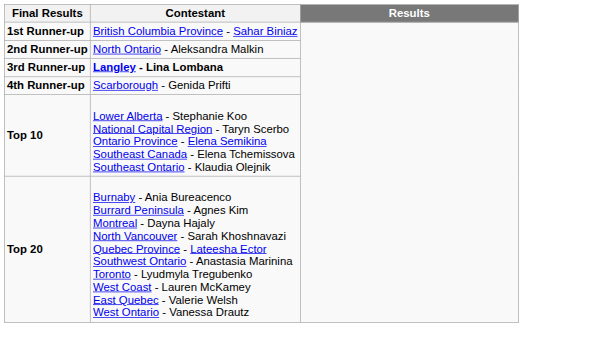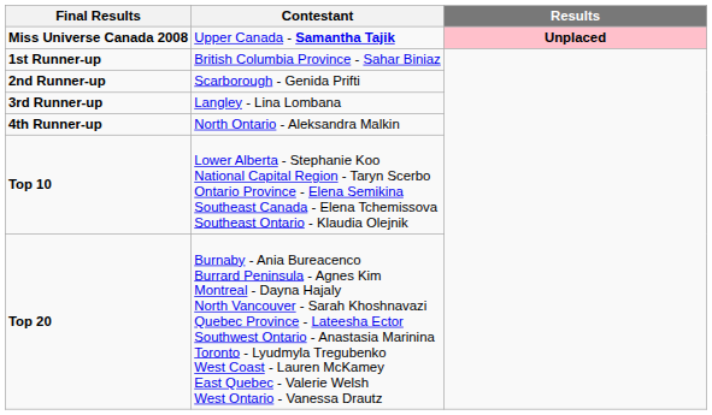+ row: Miss Universe Canada 2008 | Upper Canada - Samantha Tajik | Unplaced
2nd Runner-up | Contestant: North Ontario - Aleksandra Malkin -> Scarborough - Genida Prifti
3rd Runner-up | Contestant: bold -> normal
4th Runner-up | Contestant: Scarborough - Genida Prifti -> North Ontario - Aleksandra Malkin
